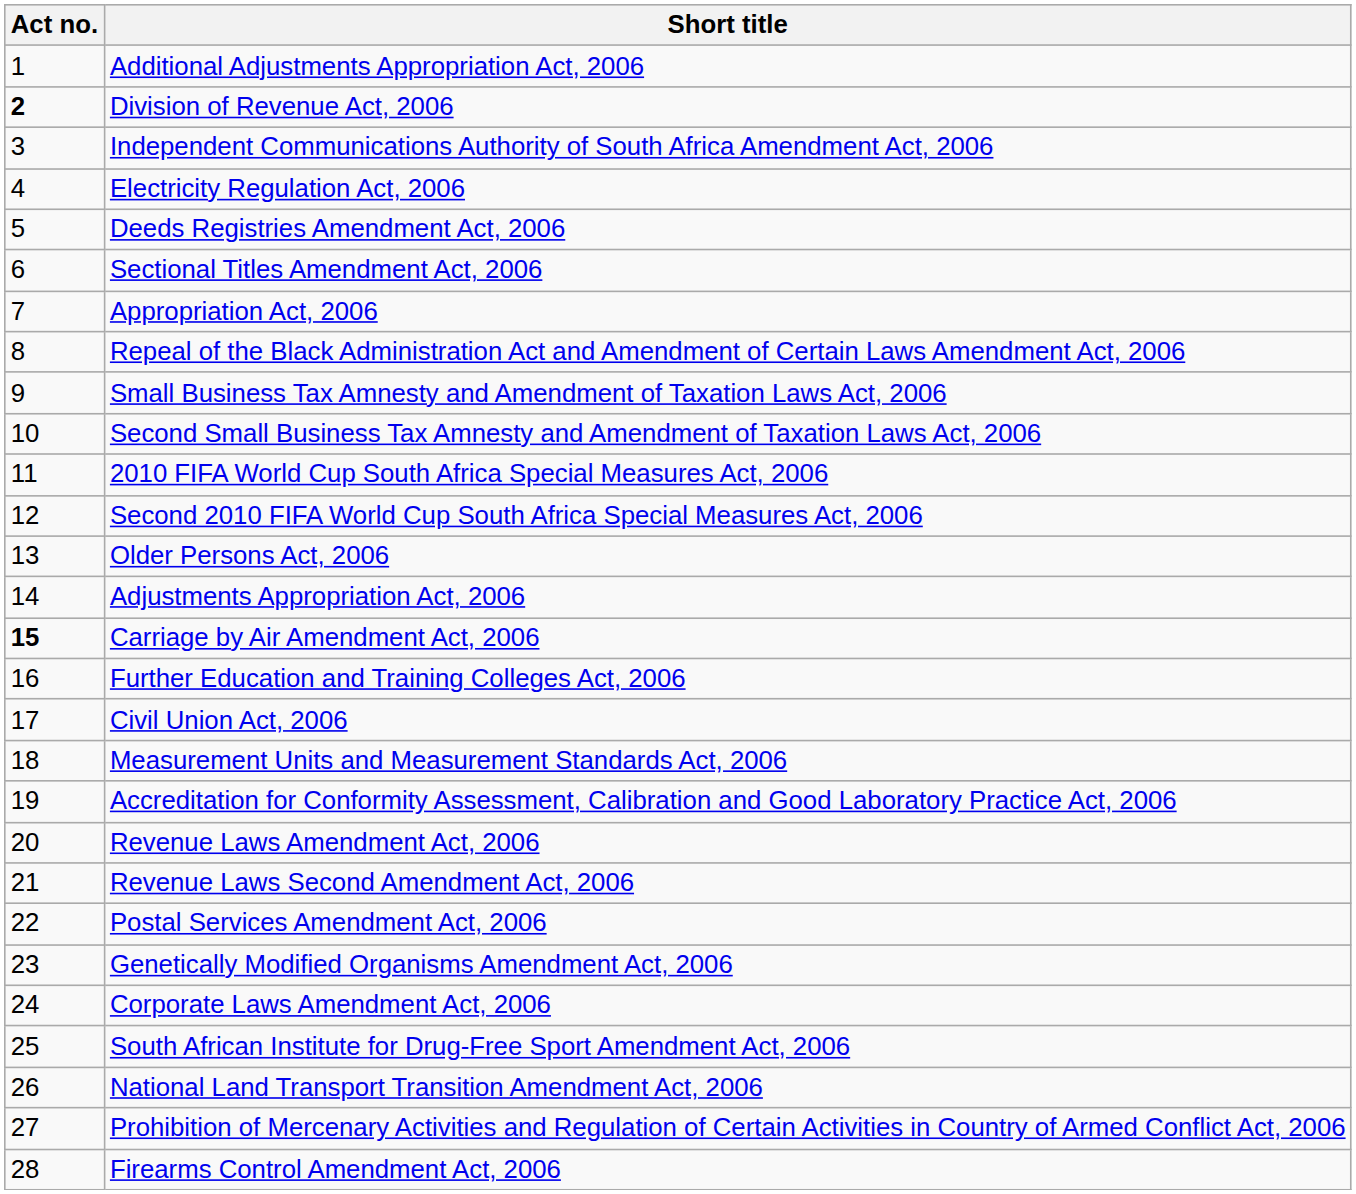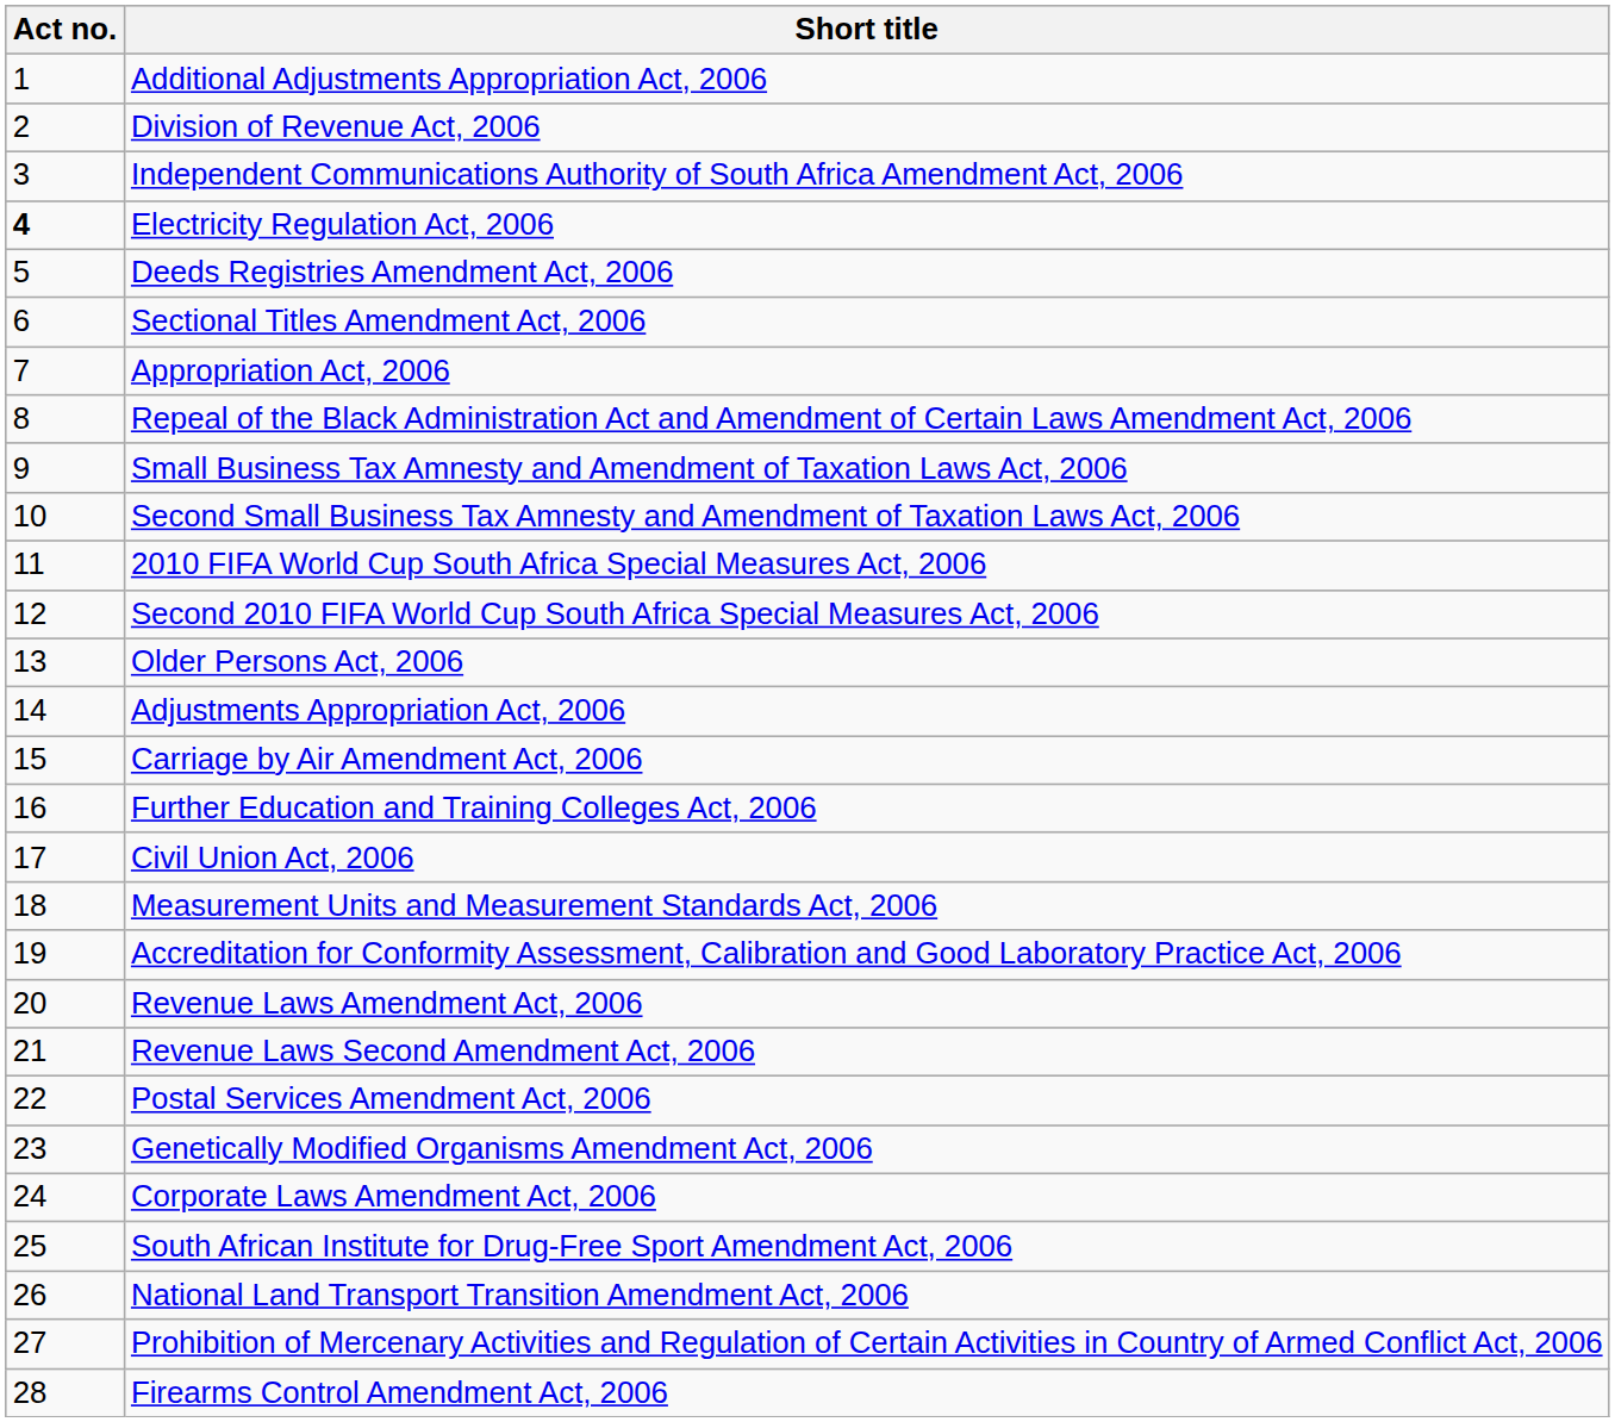Division of Revenue Act, 2006 | Act no.: bold -> normal
Electricity Regulation Act, 2006 | Act no.: normal -> bold
Carriage by Air Amendment Act, 2006 | Act no.: bold -> normal
